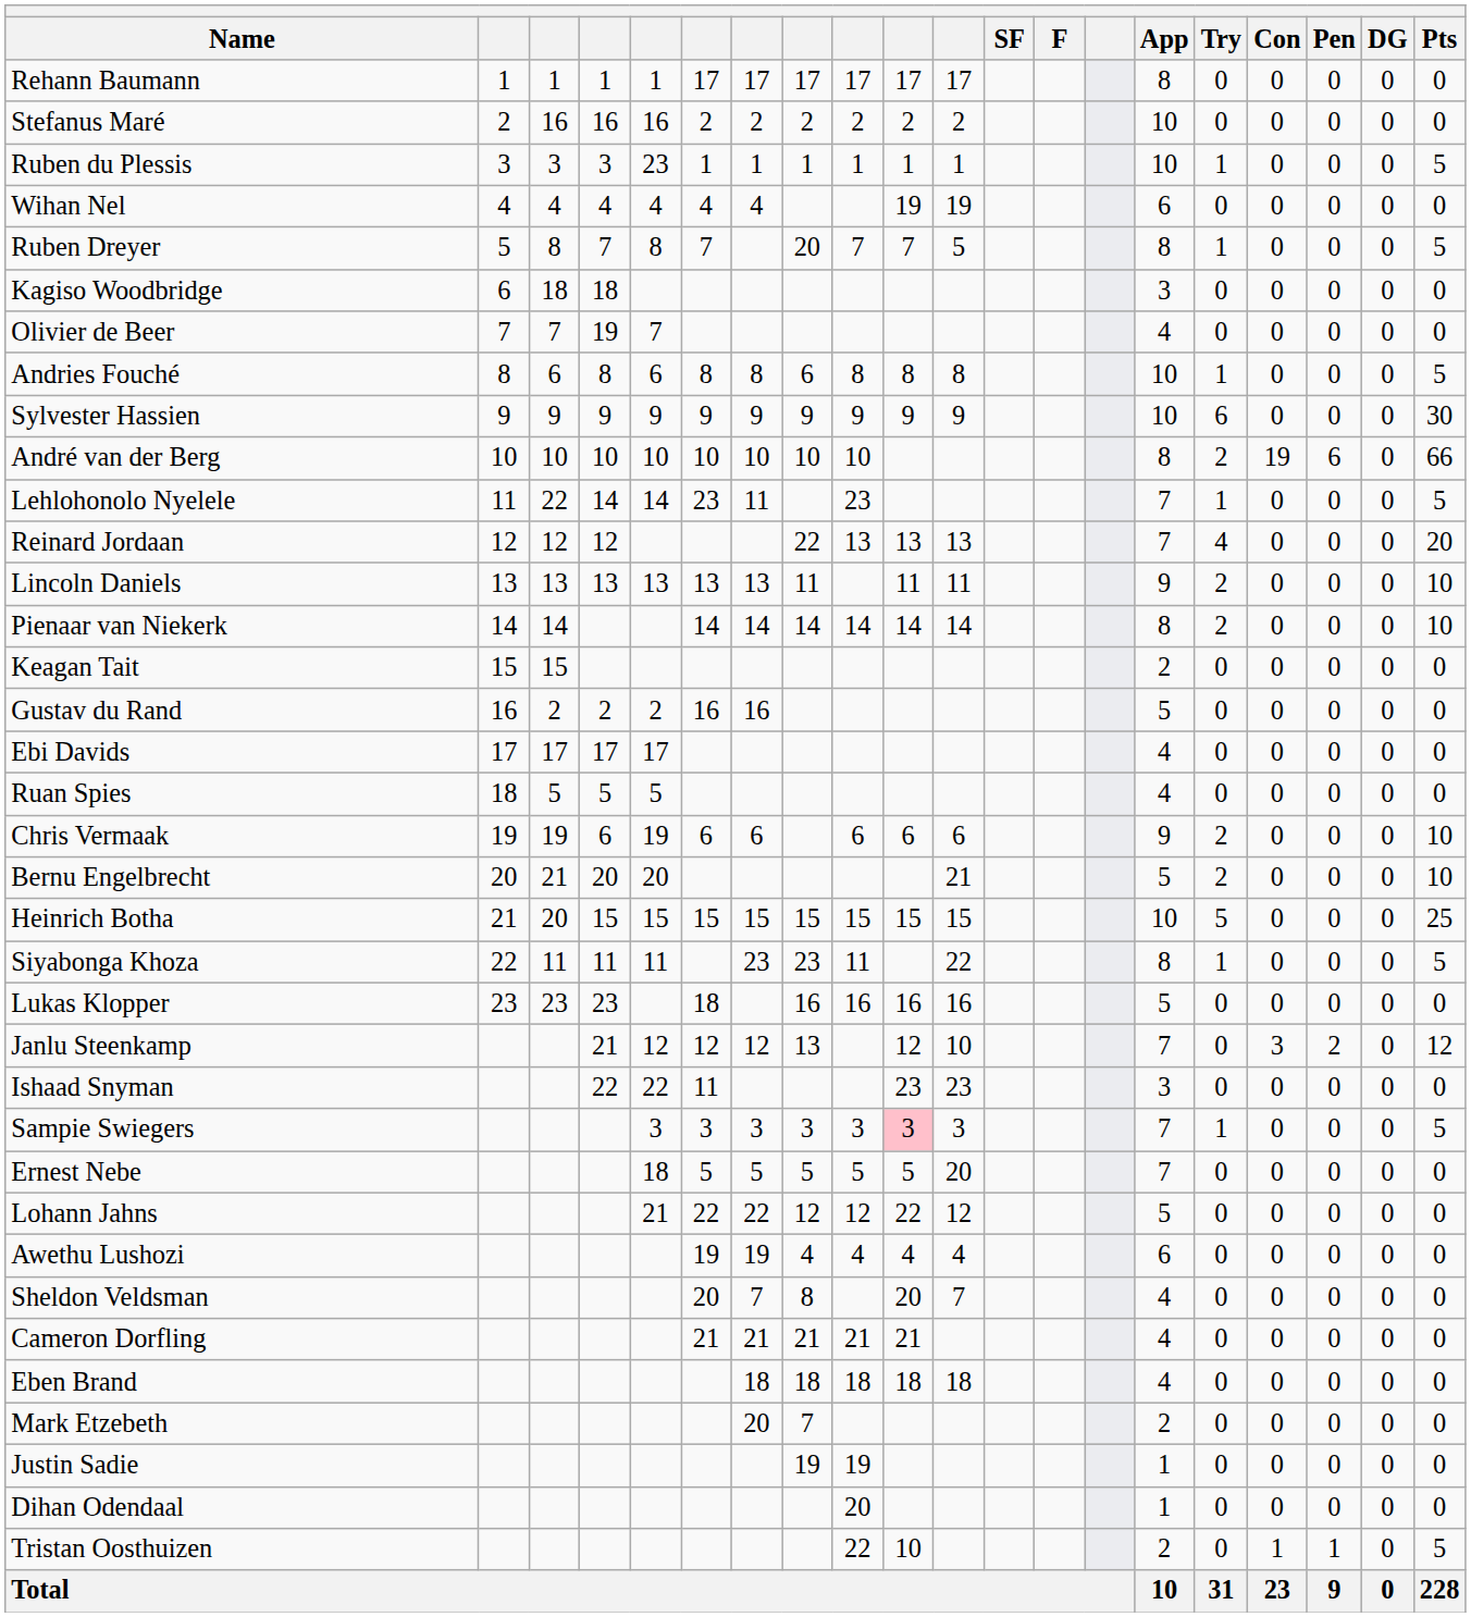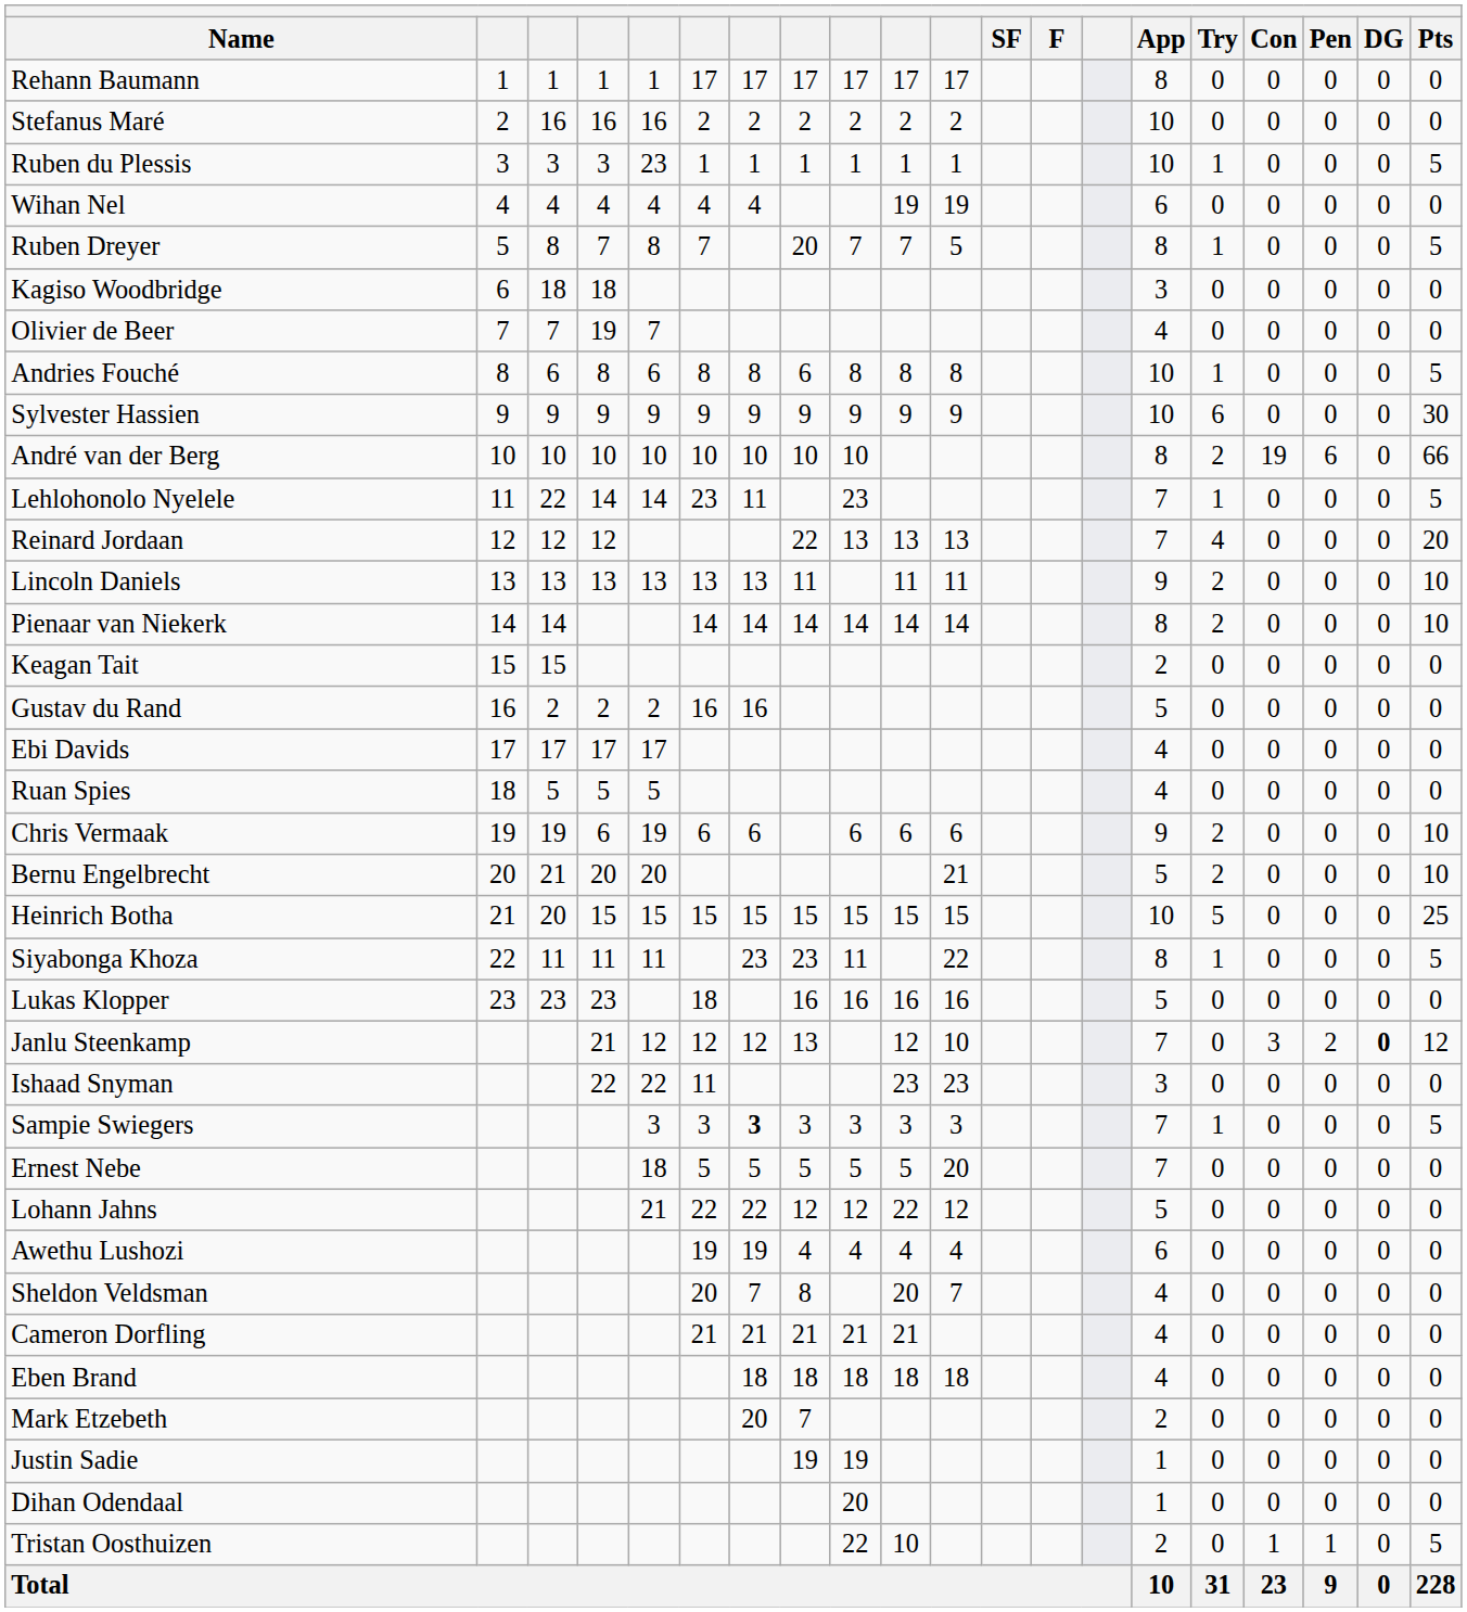Janlu Steenkamp | DG: normal -> bold
Sampie Swiegers | column 7: normal -> bold
Sampie Swiegers | column 10: pink background -> no background
